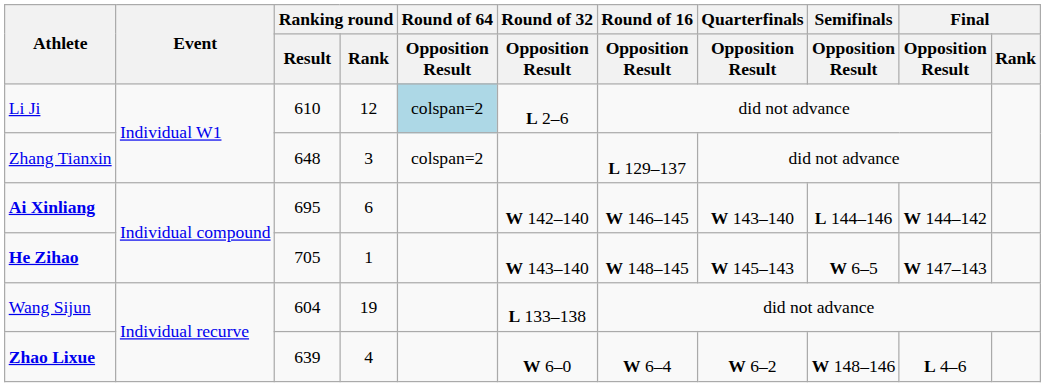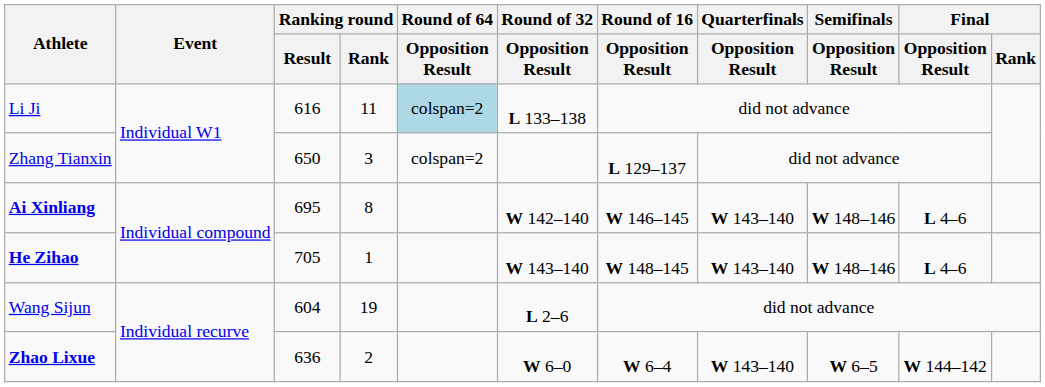Li Ji | Ranking round / Result: 610 -> 616
Li Ji | Ranking round / Rank: 12 -> 11
Li Ji | Round of 32 / Opposition Result: L 2–6 -> L 133–138
Zhang Tianxin | Ranking round / Result: 648 -> 650
Ai Xinliang | Ranking round / Rank: 6 -> 8
Ai Xinliang | Semifinals / Opposition Result: L 144–146 -> W 148–146
Ai Xinliang | Final / Opposition Result: W 144–142 -> L 4–6
He Zihao | Quarterfinals / Opposition Result: W 145–143 -> W 143–140
He Zihao | Semifinals / Opposition Result: W 6–5 -> W 148–146
He Zihao | Final / Opposition Result: W 147–143 -> L 4–6
Wang Sijun | Round of 32 / Opposition Result: L 133–138 -> L 2–6
Zhao Lixue | Ranking round / Result: 639 -> 636
Zhao Lixue | Ranking round / Rank: 4 -> 2
Zhao Lixue | Quarterfinals / Opposition Result: W 6–2 -> W 143–140
Zhao Lixue | Semifinals / Opposition Result: W 148–146 -> W 6–5
Zhao Lixue | Final / Opposition Result: L 4–6 -> W 144–142
